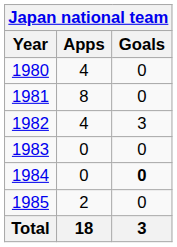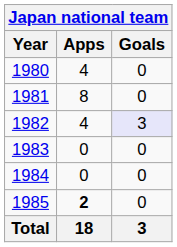1982 | Goals: no background -> lavender background
1984 | Goals: bold -> normal
1985 | Apps: normal -> bold
